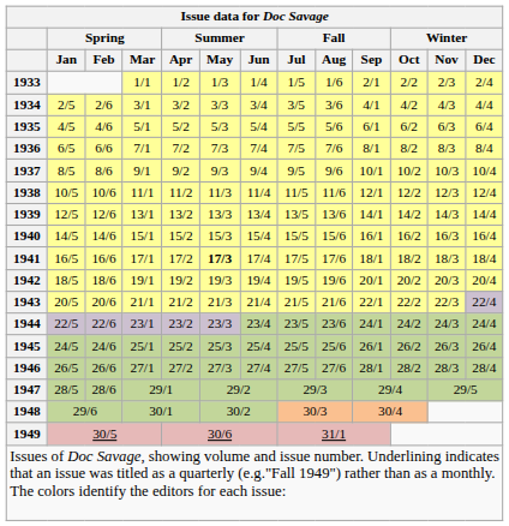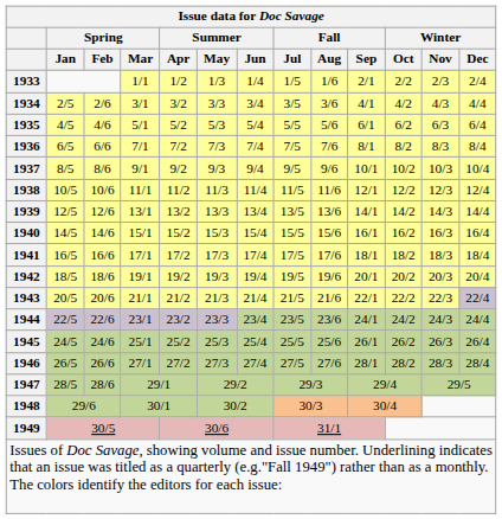1941 | Summer / May: bold -> normal
